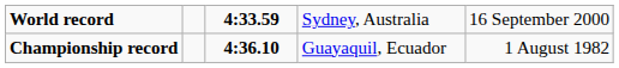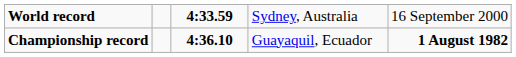Championship record | column 5: normal -> bold
